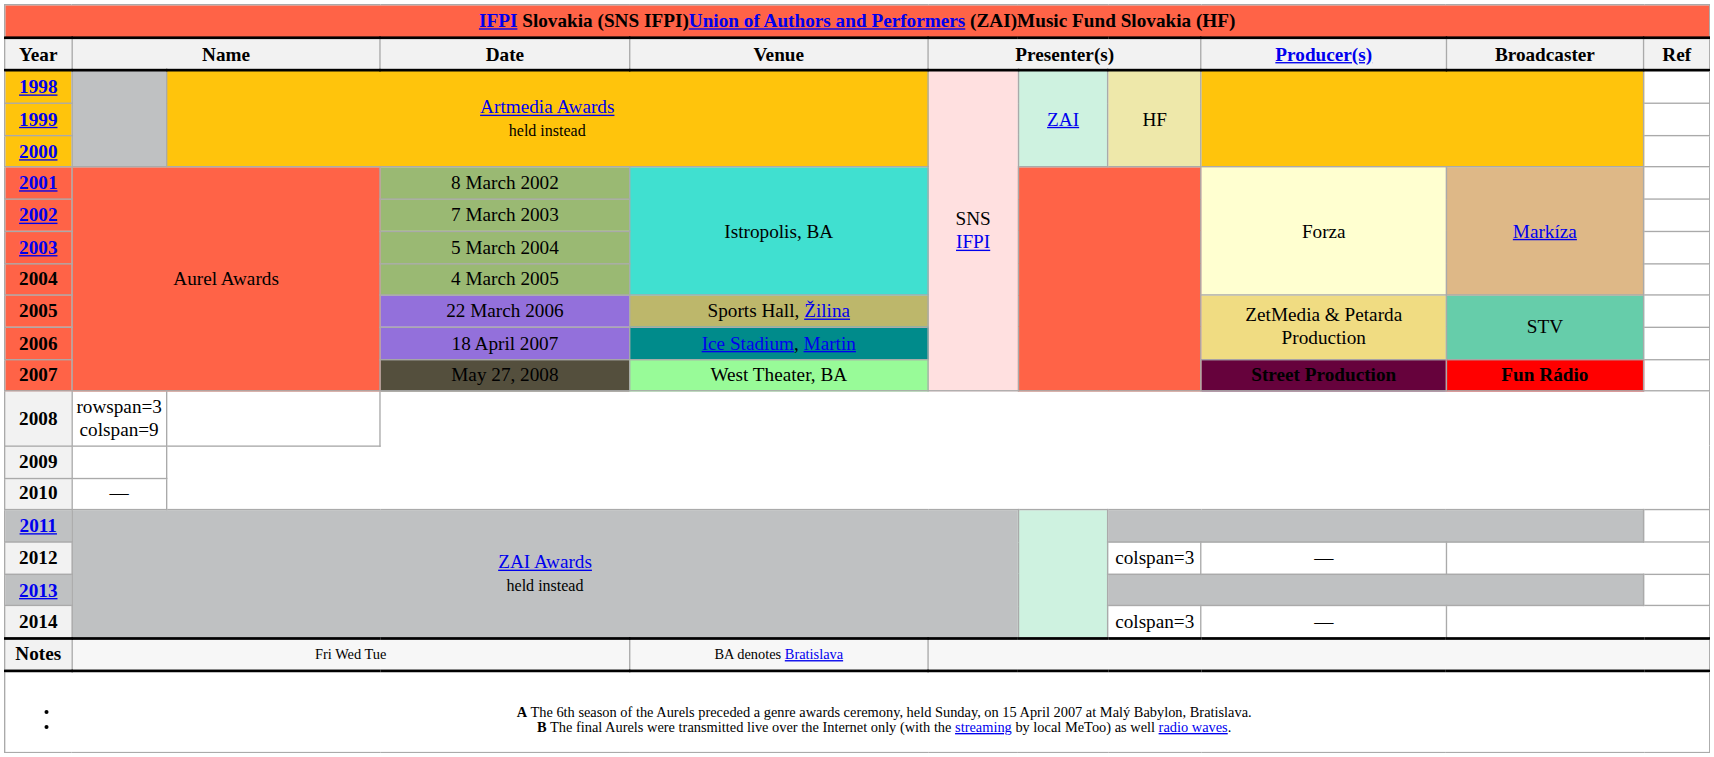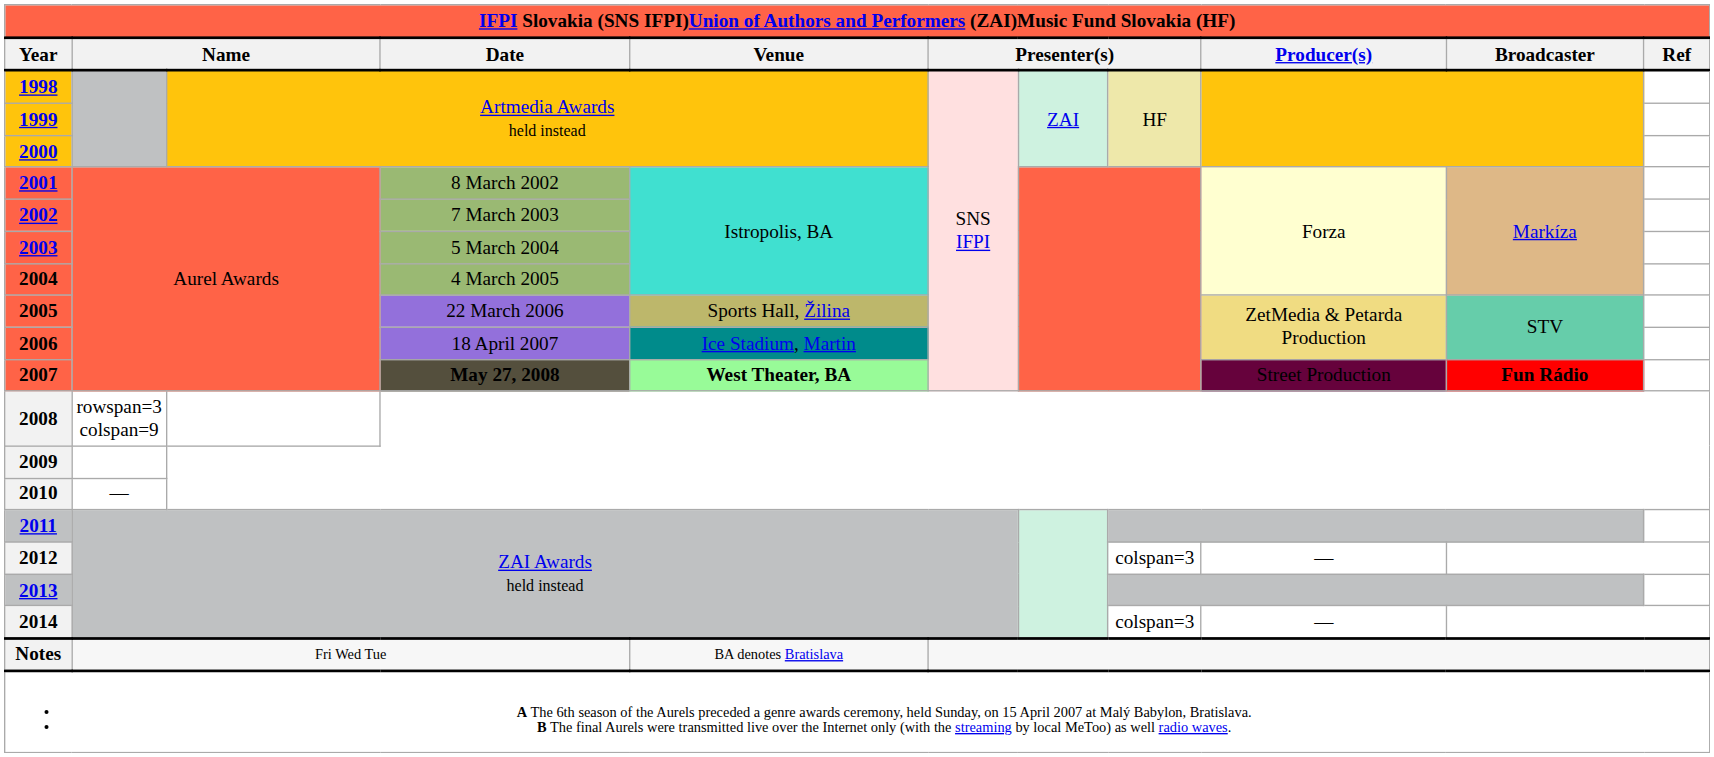2007 | Date: normal -> bold
2007 | Venue: normal -> bold
2007 | Producer(s): bold -> normal
